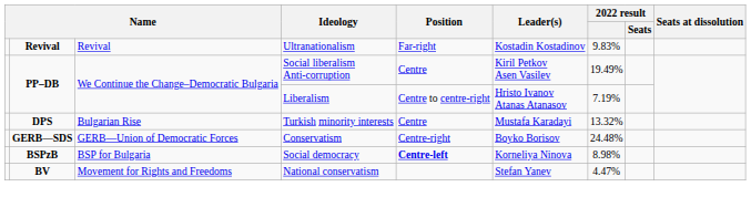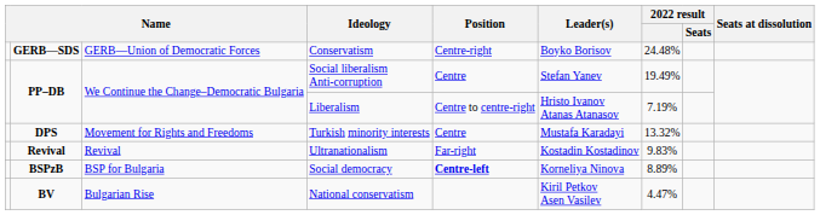rows swapped: Conservatism <-> Ultranationalism
Social liberalism Anti-corruption | Leader(s): Kiril Petkov Asen Vasilev -> Stefan Yanev
Turkish minority interests | column 3: Bulgarian Rise -> Movement for Rights and Freedoms
Social democracy | 2022 result: 8.98% -> 8.89%
National conservatism | column 3: Movement for Rights and Freedoms -> Bulgarian Rise
National conservatism | Leader(s): Stefan Yanev -> Kiril Petkov Asen Vasilev
